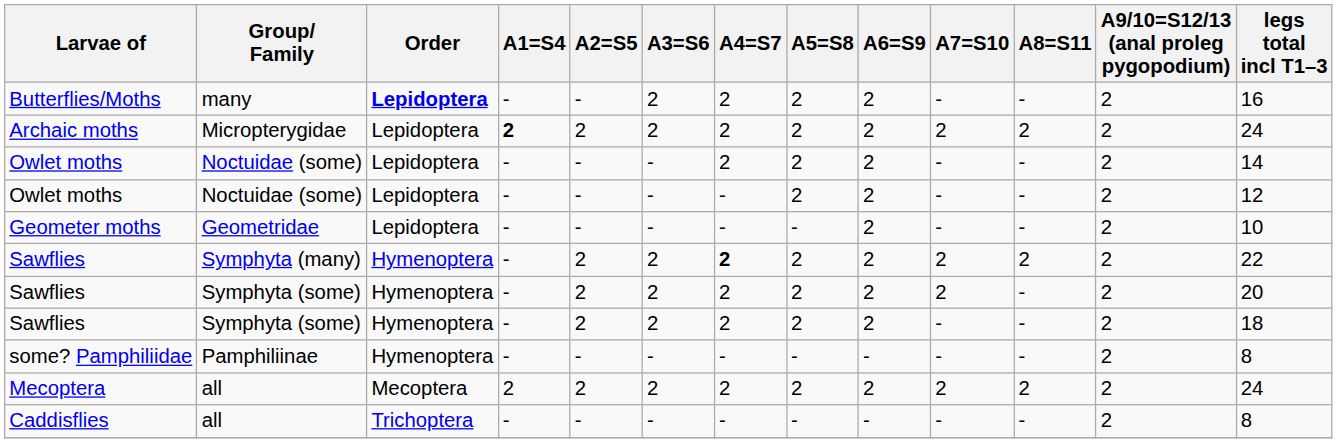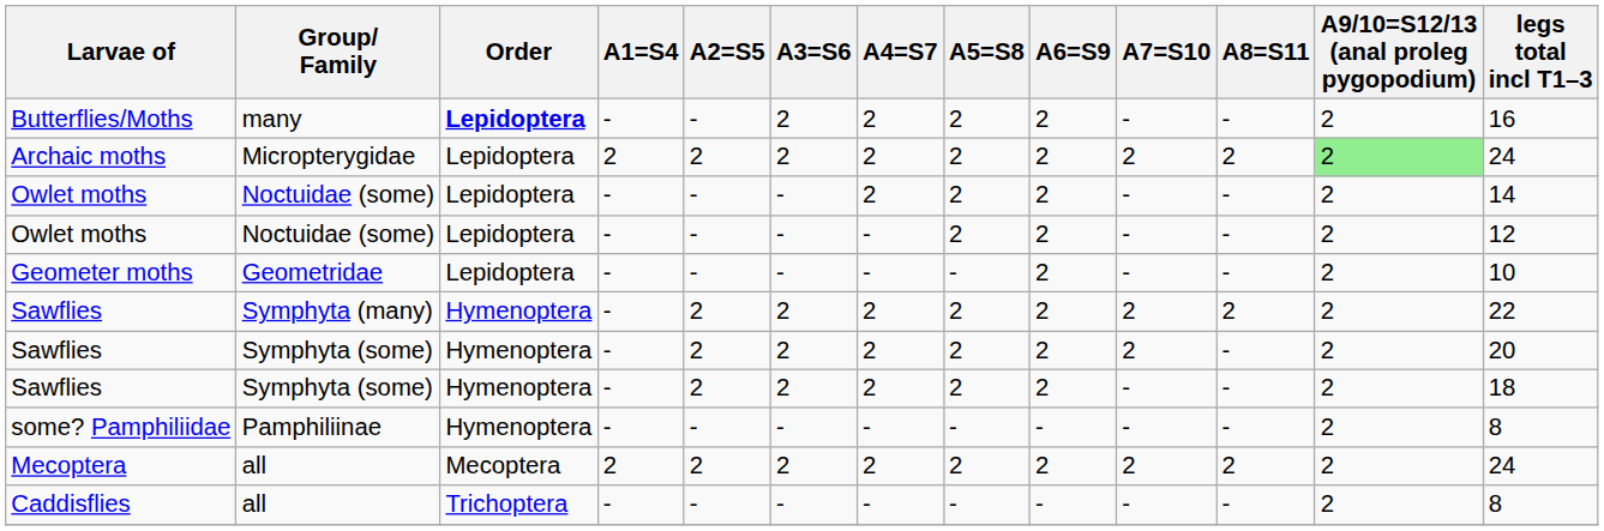Archaic moths | A1=S4: bold -> normal
Archaic moths | A9/10=S12/13 (anal proleg pygopodium): no background -> lightgreen background
Sawflies / Symphyta (many) | A4=S7: bold -> normal
